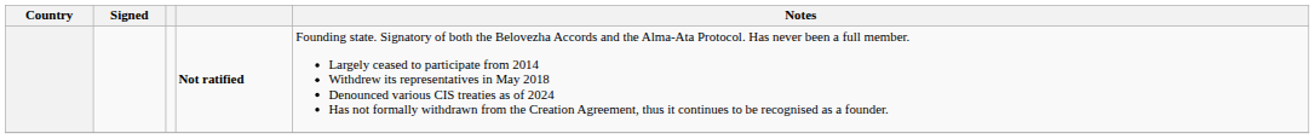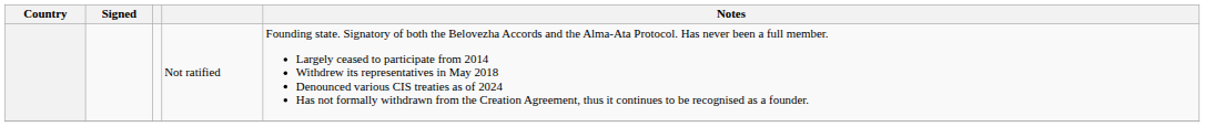Not ratified | column 4: bold -> normal
